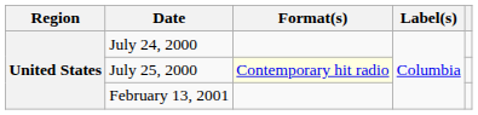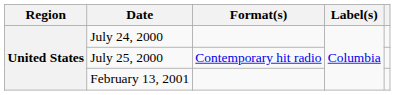July 25, 2000 | Format(s): lightyellow background -> no background
